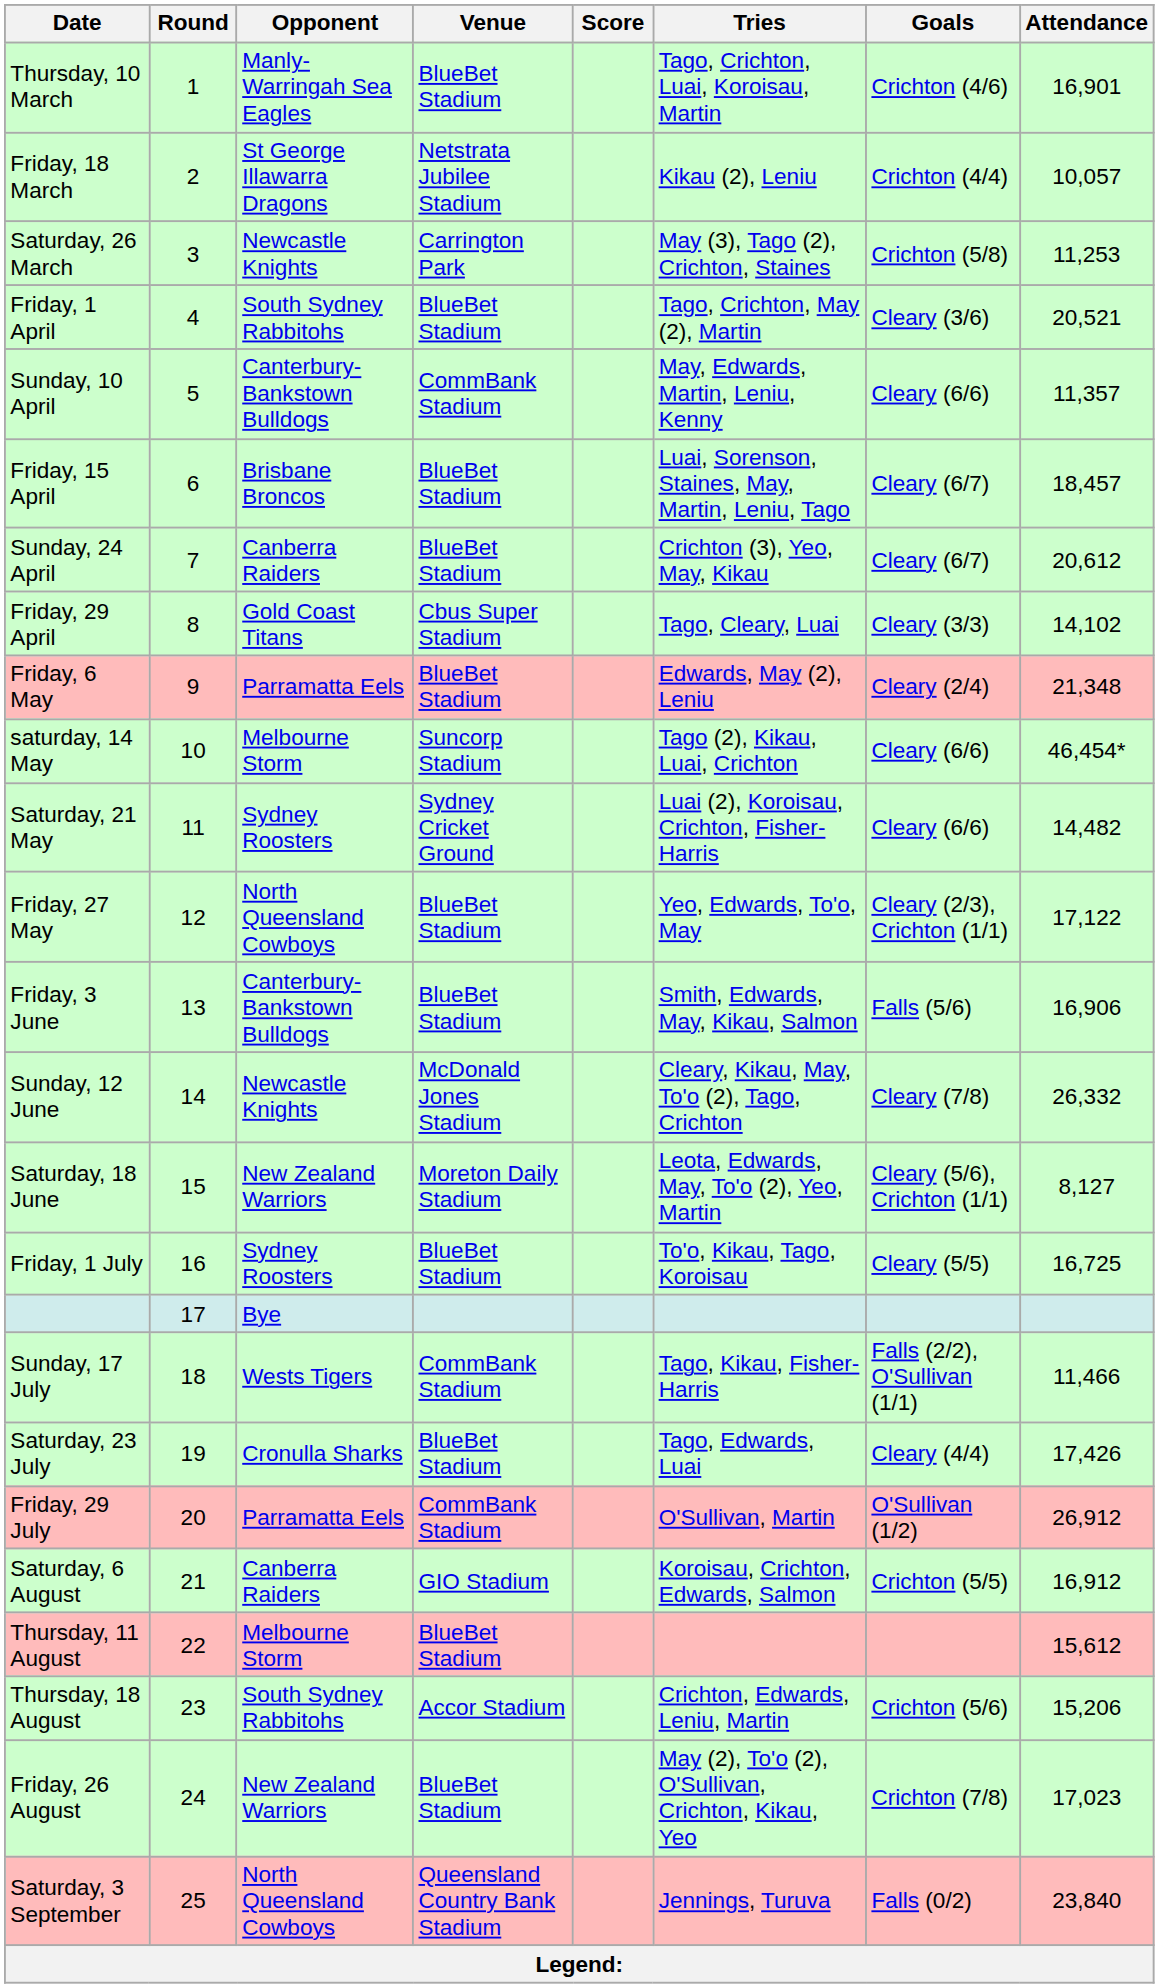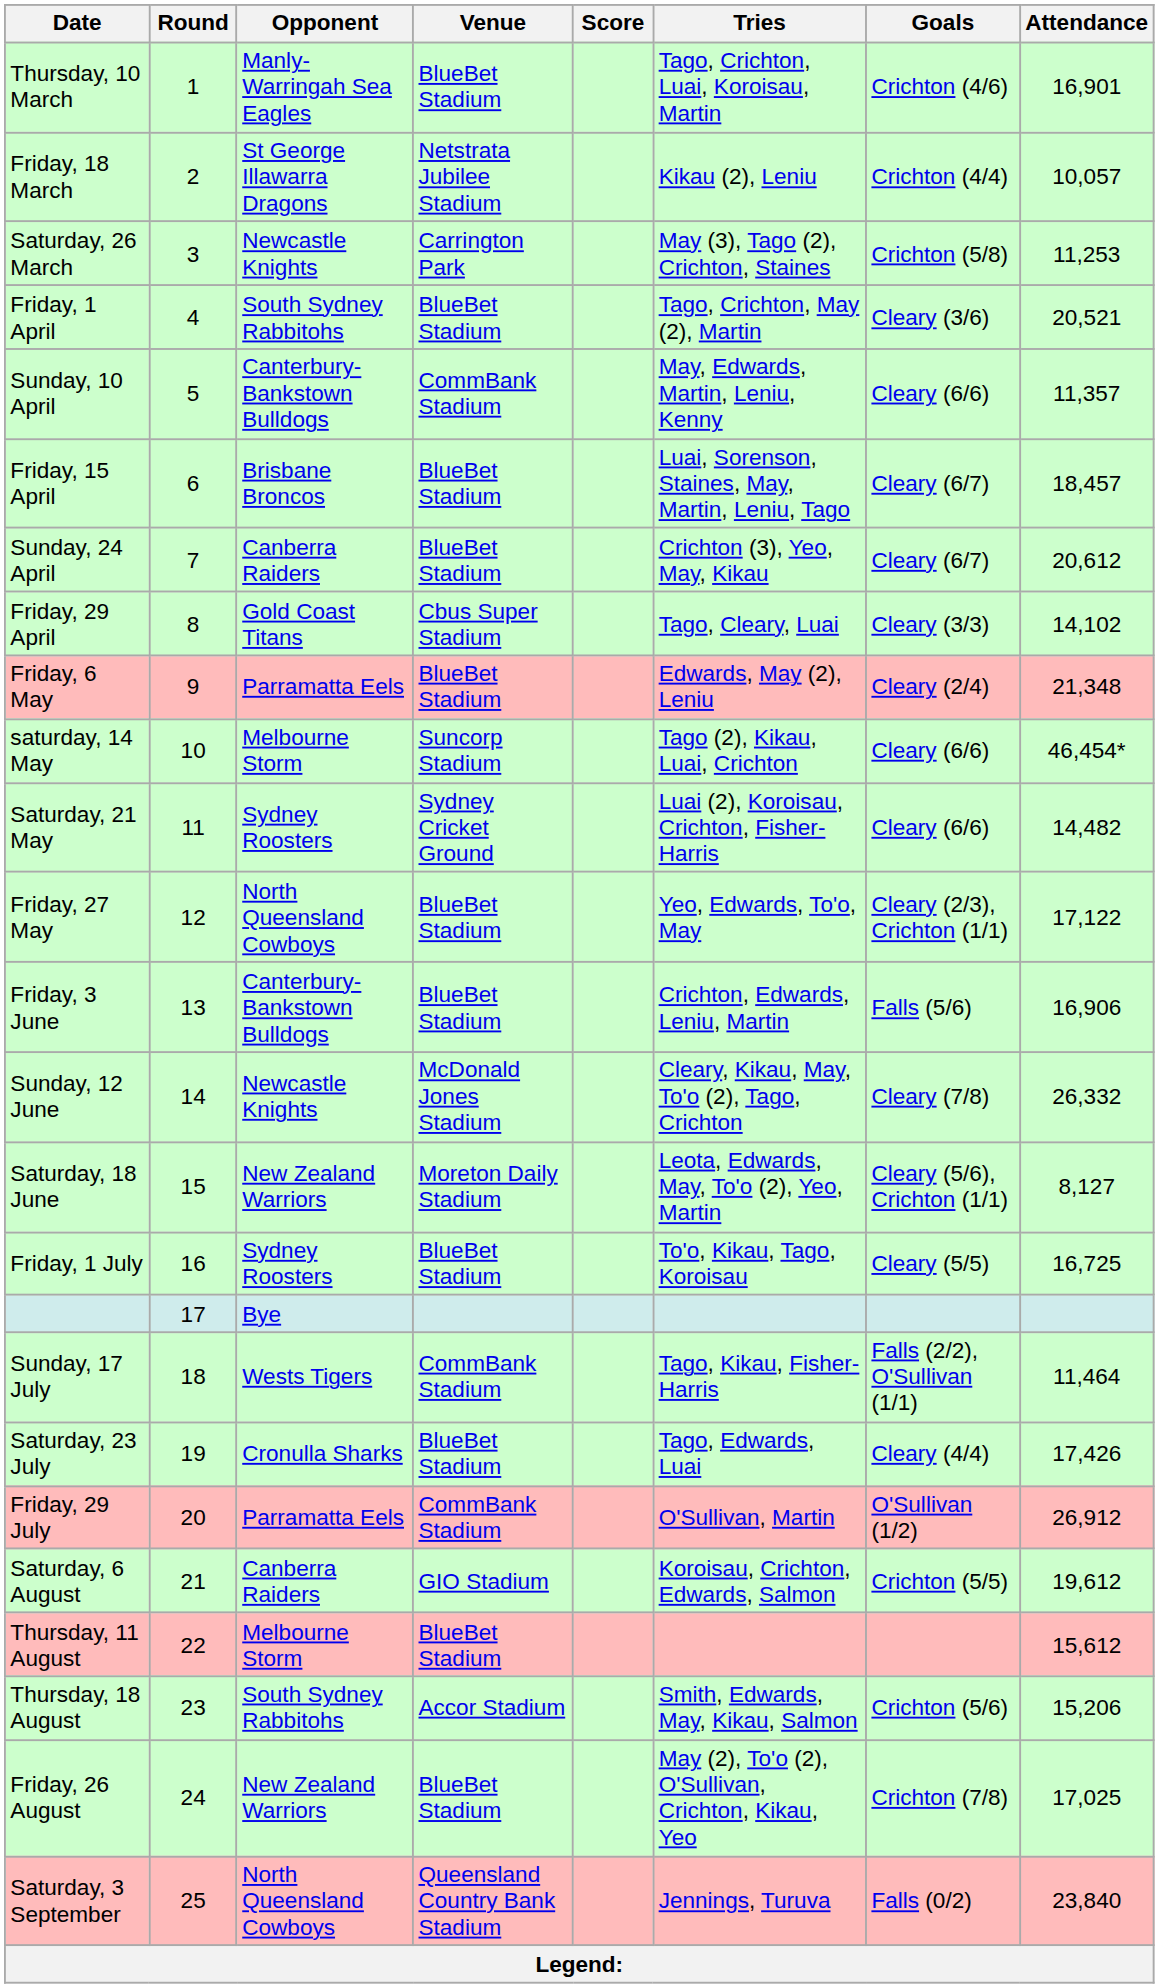Friday, 3 June | Tries: Smith, Edwards, May, Kikau, Salmon -> Crichton, Edwards, Leniu, Martin
Sunday, 17 July | Attendance: 11,466 -> 11,464
Saturday, 6 August | Attendance: 16,912 -> 19,612
Thursday, 18 August | Tries: Crichton, Edwards, Leniu, Martin -> Smith, Edwards, May, Kikau, Salmon
Friday, 26 August | Attendance: 17,023 -> 17,025
